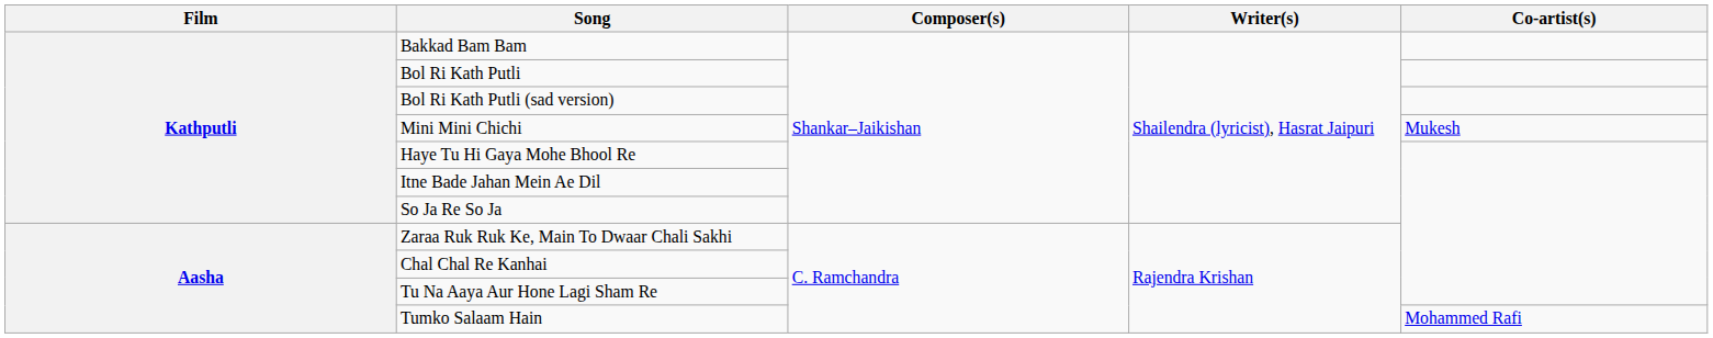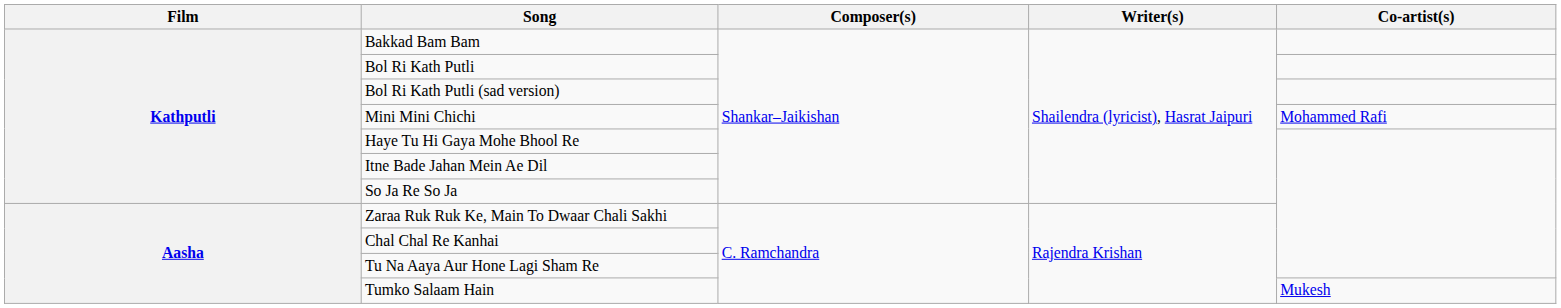Mini Mini Chichi | Co-artist(s): Mukesh -> Mohammed Rafi
Tumko Salaam Hain | Co-artist(s): Mohammed Rafi -> Mukesh
